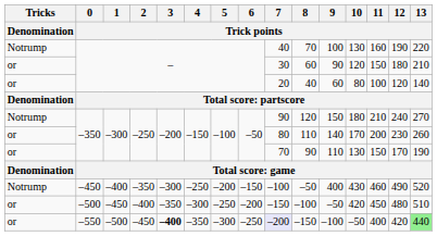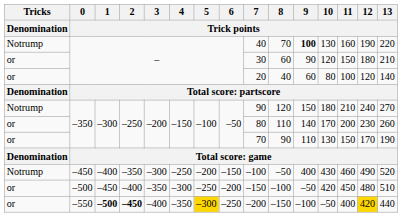Notrump / – | 9 / Trick points: normal -> bold
–550 | 1 / Trick points: normal -> bold
–550 | 2 / Trick points: normal -> bold
–550 | 3 / Trick points: bold -> normal
–550 | 5 / Trick points: no background -> gold background
–550 | 7 / Trick points: lavender background -> no background
–550 | 12 / Trick points: no background -> gold background
–550 | 13 / Trick points: lightgreen background -> no background
